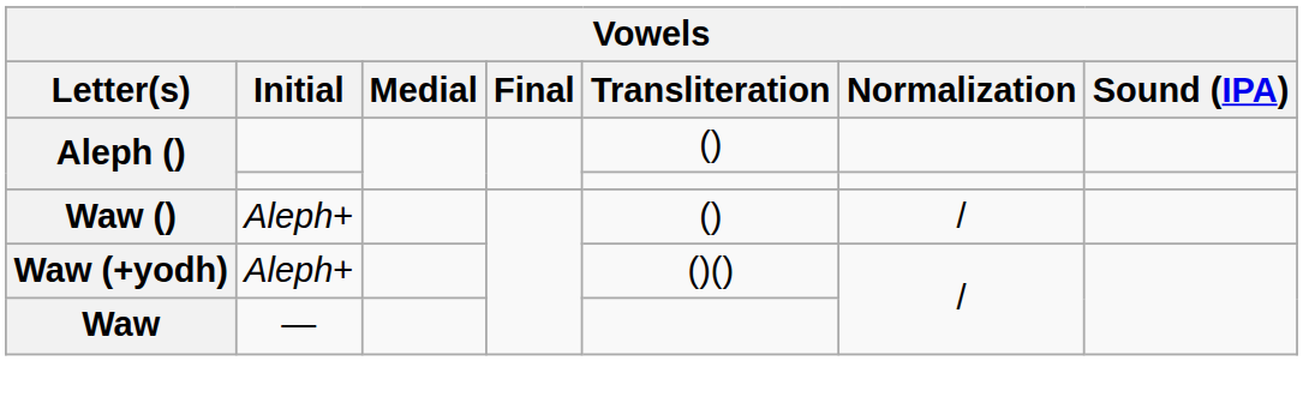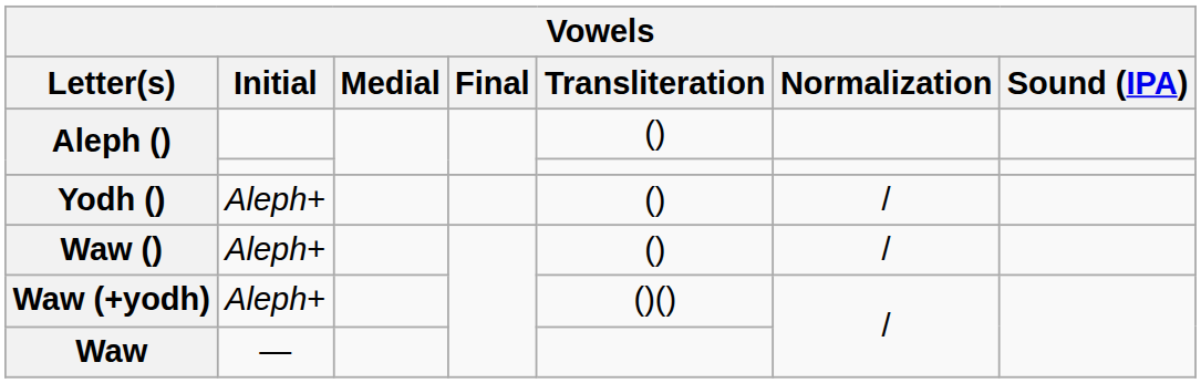+ row: Yodh () | Aleph+ | () | /
